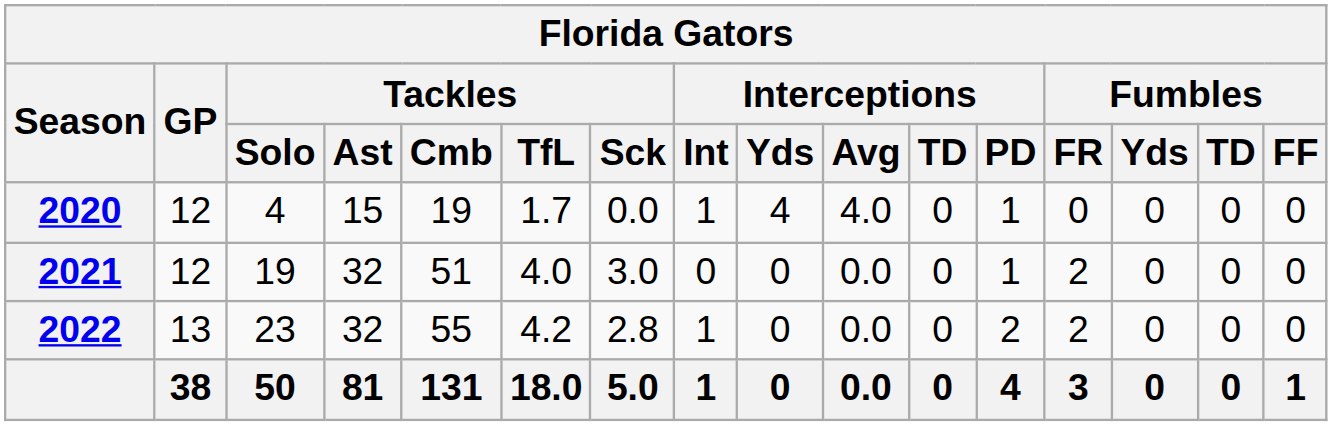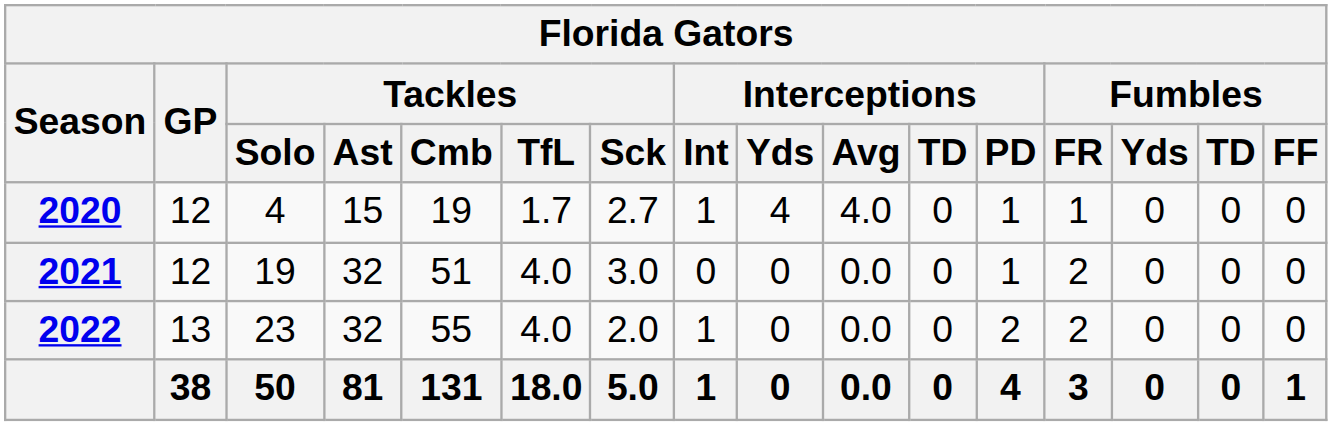2020 | Tackles / Sck: 0.0 -> 2.7
2020 | Fumbles / FR: 0 -> 1
2022 | Tackles / TfL: 4.2 -> 4.0
2022 | Tackles / Sck: 2.8 -> 2.0
